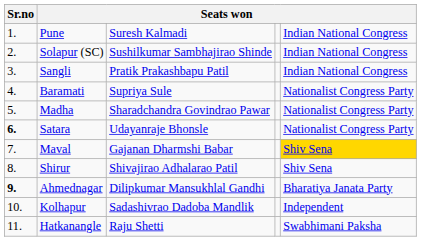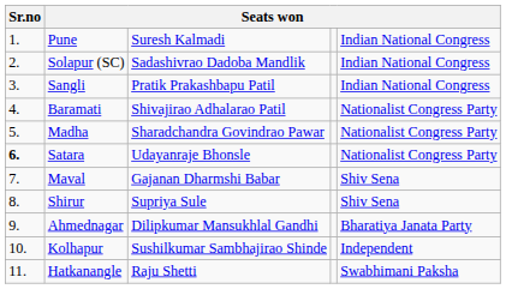Solapur (SC) | column 3: Sushilkumar Sambhajirao Shinde -> Sadashivrao Dadoba Mandlik
Baramati | column 3: Supriya Sule -> Shivajirao Adhalarao Patil
Maval | column 5: gold background -> no background
Shirur | column 3: Shivajirao Adhalarao Patil -> Supriya Sule
Ahmednagar | Sr.no: bold -> normal
Kolhapur | column 3: Sadashivrao Dadoba Mandlik -> Sushilkumar Sambhajirao Shinde
